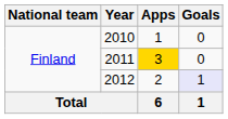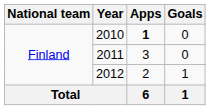2010 | Apps: normal -> bold
2011 | Apps: gold background -> no background
2012 | Goals: lavender background -> no background
